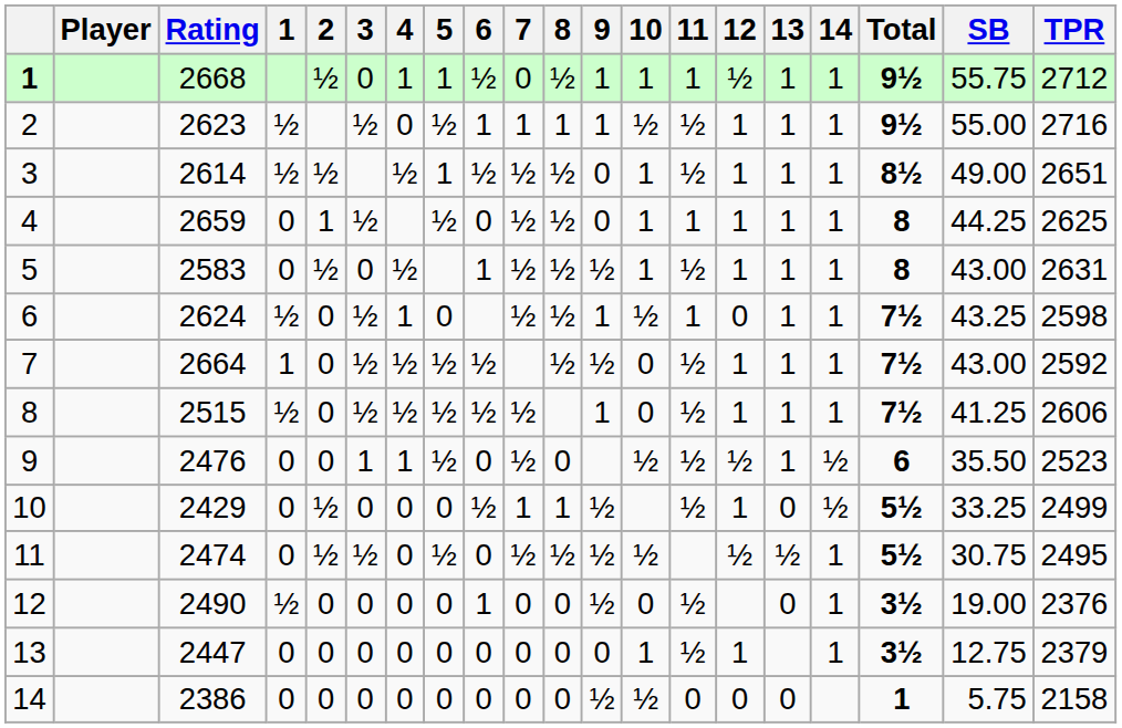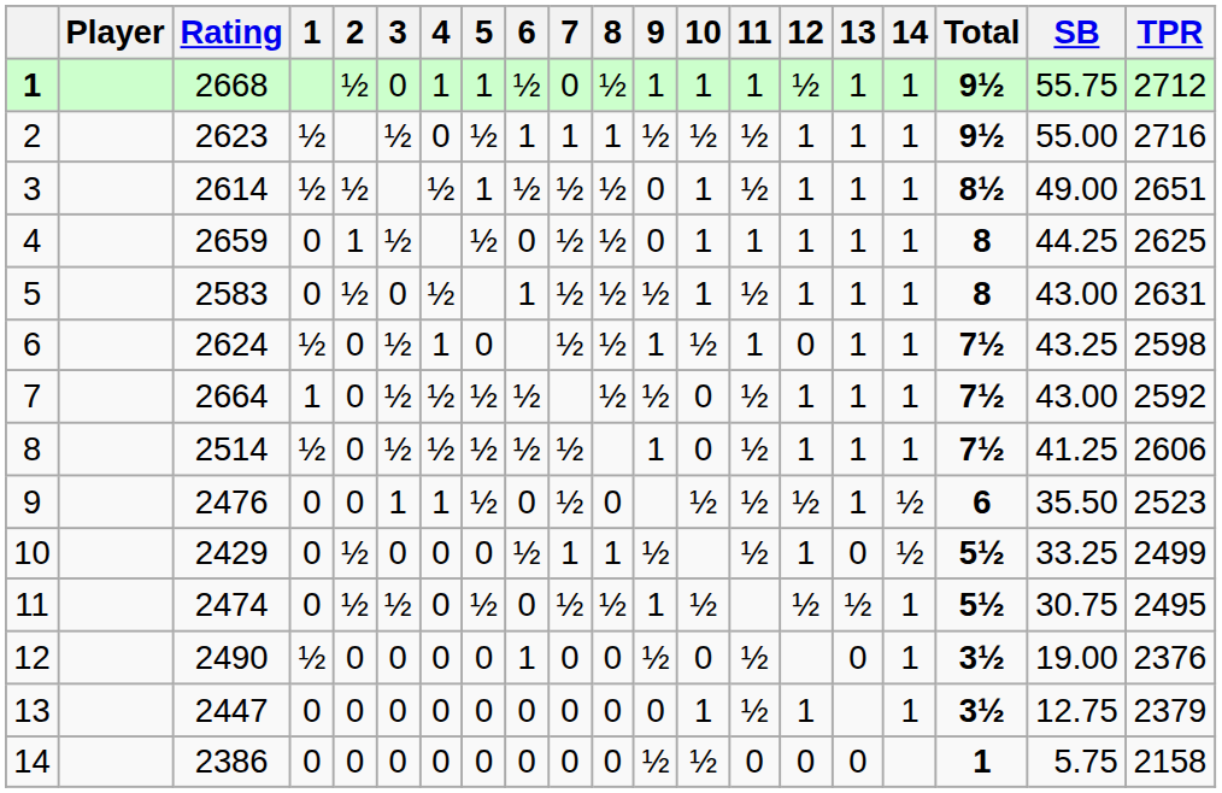row 3 | 9: 1 -> ½
row 9 | Rating: 2515 -> 2514
row 12 | 9: ½ -> 1
